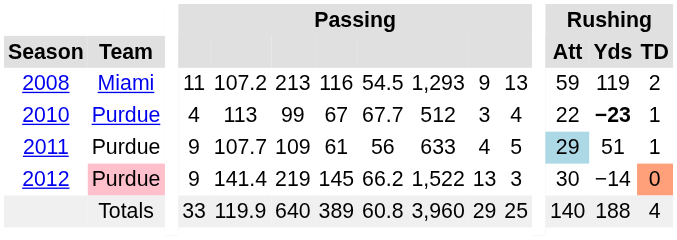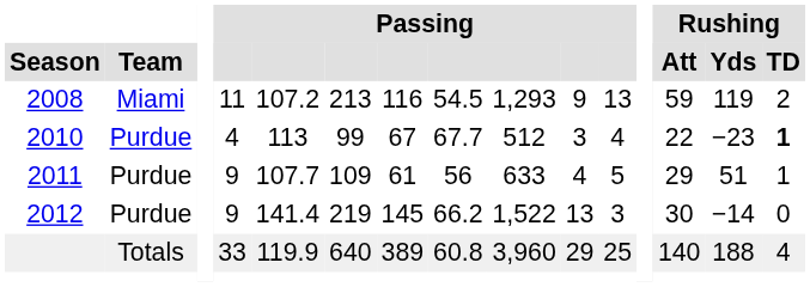2010 | Rushing / Yds: bold -> normal
2010 | Rushing / TD: normal -> bold
2011 | Rushing / Att: lightblue background -> no background
2012 | Team: pink background -> no background
2012 | Rushing / TD: lightsalmon background -> no background
